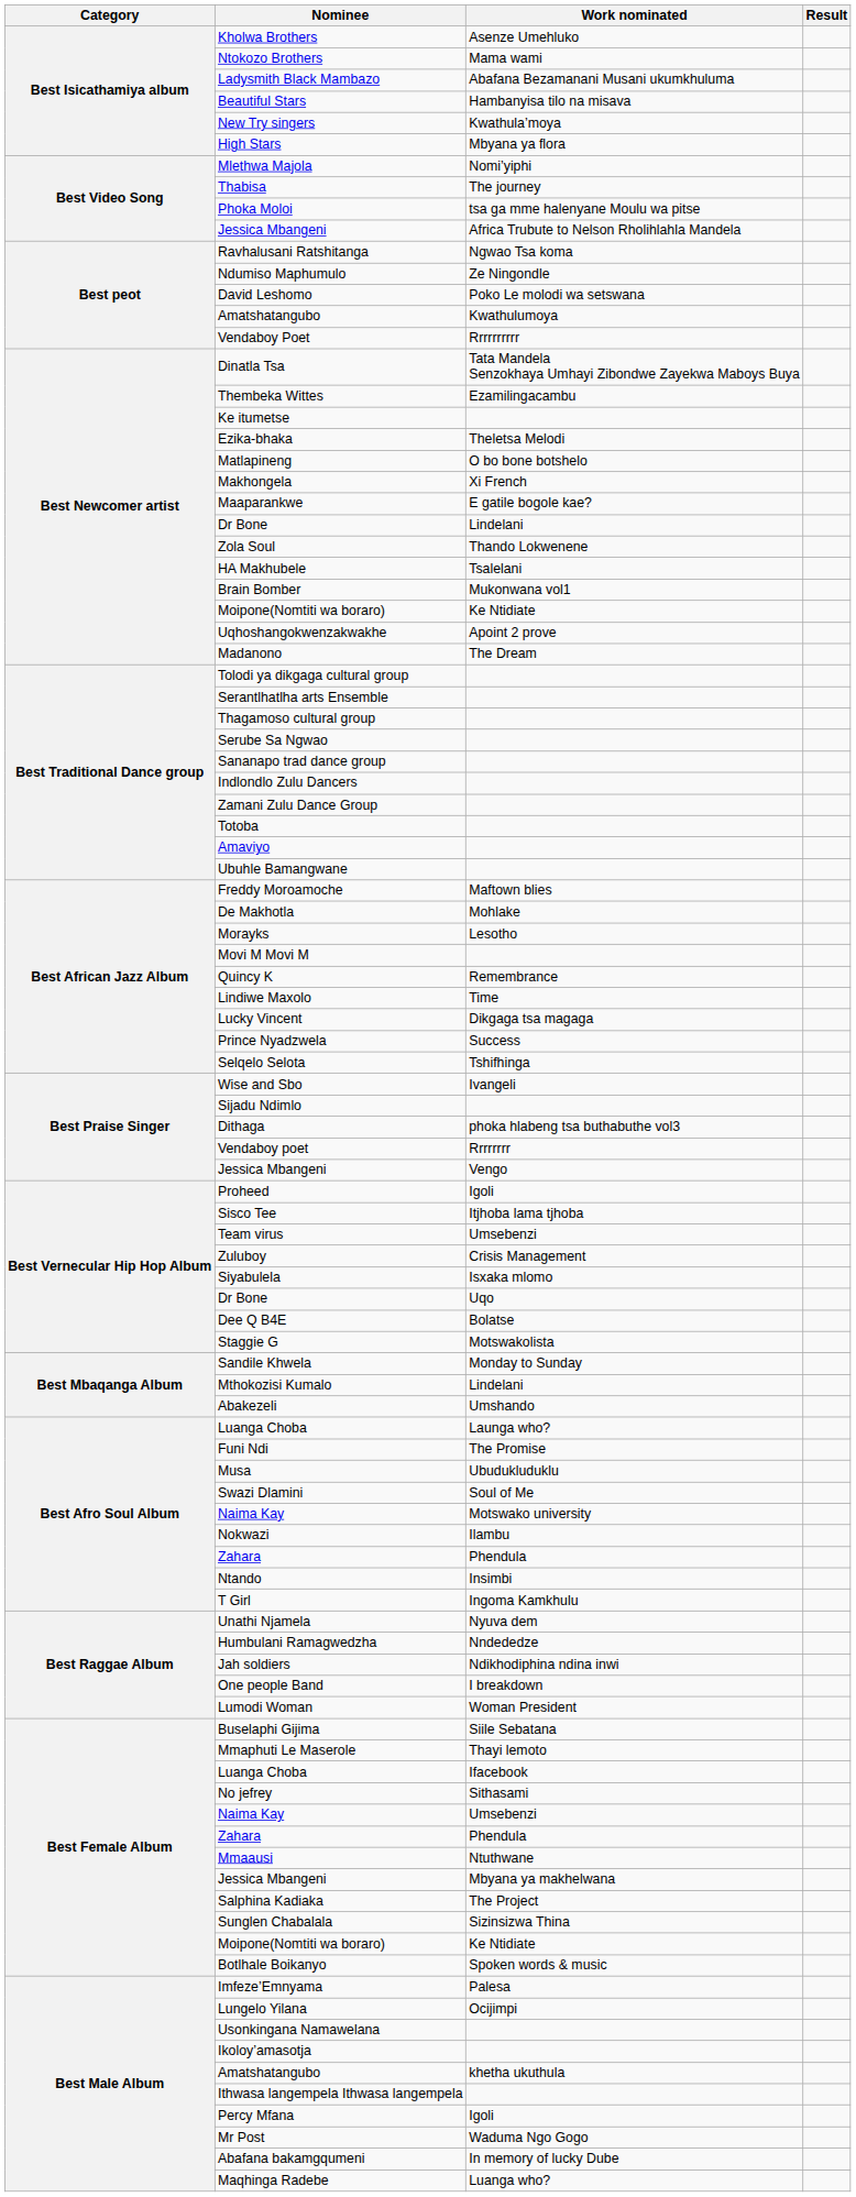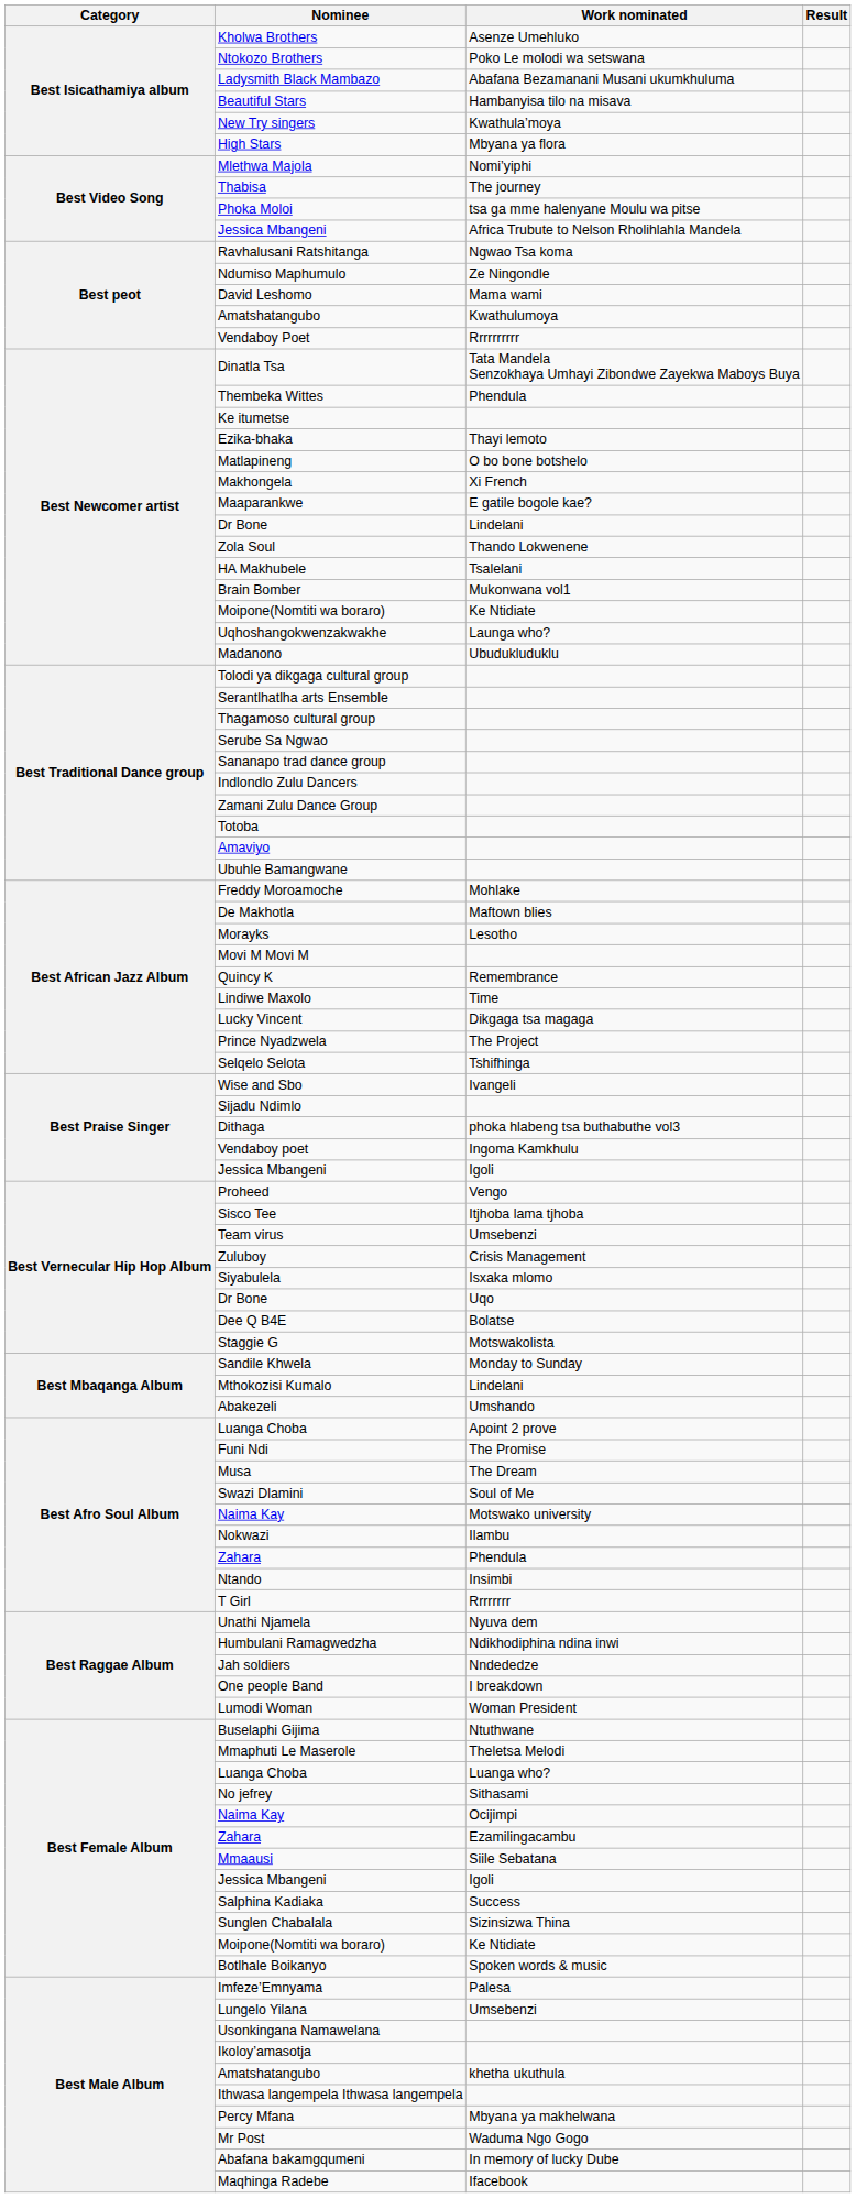Ntokozo Brothers | Work nominated: Mama wami -> Poko Le molodi wa setswana
David Leshomo | Work nominated: Poko Le molodi wa setswana -> Mama wami
Thembeka Wittes | Work nominated: Ezamilingacambu -> Phendula
Ezika-bhaka | Work nominated: Theletsa Melodi -> Thayi lemoto
Uqhoshangokwenzakwakhe | Work nominated: Apoint 2 prove -> Launga who?
Madanono | Work nominated: The Dream -> Ubudukluduklu
Freddy Moroamoche | Work nominated: Maftown blies -> Mohlake
De Makhotla | Work nominated: Mohlake -> Maftown blies
Prince Nyadzwela | Work nominated: Success -> The Project
Vendaboy poet | Work nominated: Rrrrrrrr -> Ingoma Kamkhulu
Best Praise Singer / Jessica Mbangeni | Work nominated: Vengo -> Igoli
Proheed | Work nominated: Igoli -> Vengo
Best Afro Soul Album / Luanga Choba | Work nominated: Launga who? -> Apoint 2 prove
Musa | Work nominated: Ubudukluduklu -> The Dream
T Girl | Work nominated: Ingoma Kamkhulu -> Rrrrrrrr
Humbulani Ramagwedzha | Work nominated: Nndededze -> Ndikhodiphina ndina inwi
Jah soldiers | Work nominated: Ndikhodiphina ndina inwi -> Nndededze
Buselaphi Gijima | Work nominated: Siile Sebatana -> Ntuthwane
Mmaphuti Le Maserole | Work nominated: Thayi lemoto -> Theletsa Melodi
Best Female Album / Luanga Choba | Work nominated: Ifacebook -> Luanga who?
Best Female Album / Naima Kay | Work nominated: Umsebenzi -> Ocijimpi
Best Female Album / Zahara | Work nominated: Phendula -> Ezamilingacambu
Mmaausi | Work nominated: Ntuthwane -> Siile Sebatana
Best Female Album / Jessica Mbangeni | Work nominated: Mbyana ya makhelwana -> Igoli
Salphina Kadiaka | Work nominated: The Project -> Success
Lungelo Yilana | Work nominated: Ocijimpi -> Umsebenzi
Percy Mfana | Work nominated: Igoli -> Mbyana ya makhelwana
Maqhinga Radebe | Work nominated: Luanga who? -> Ifacebook
